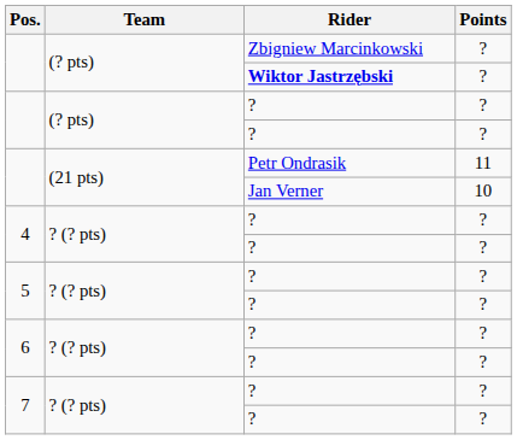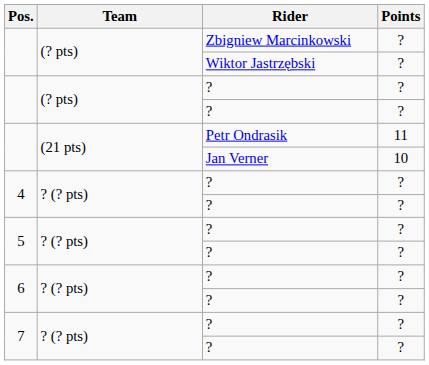row 3 | Rider: bold -> normal
